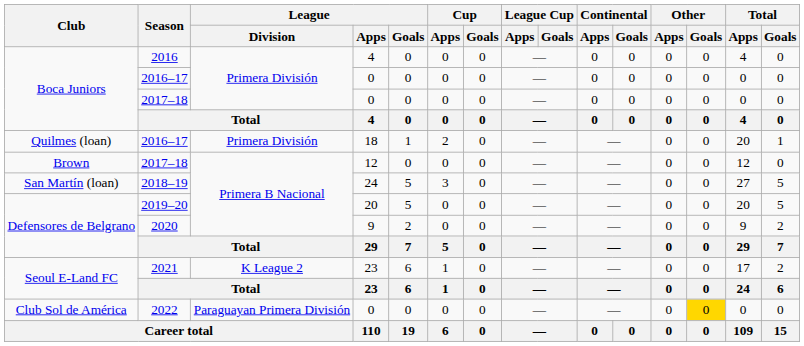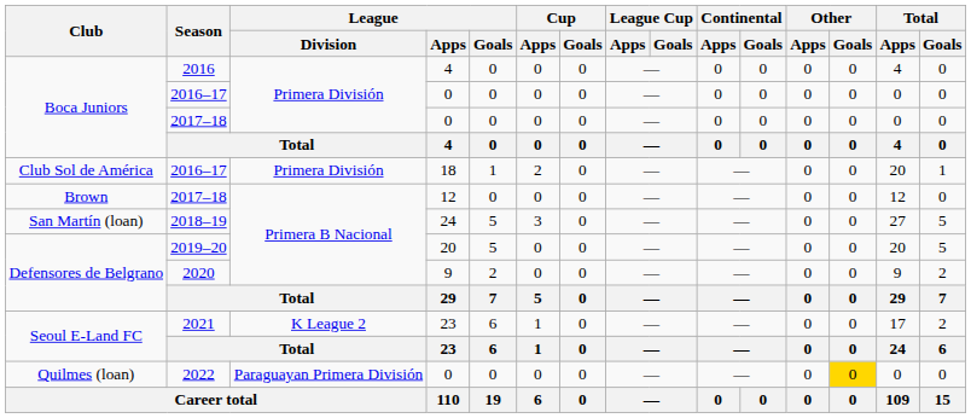2016–17 / 18 | Club: Quilmes (loan) -> Club Sol de América
2022 | Club: Club Sol de América -> Quilmes (loan)
